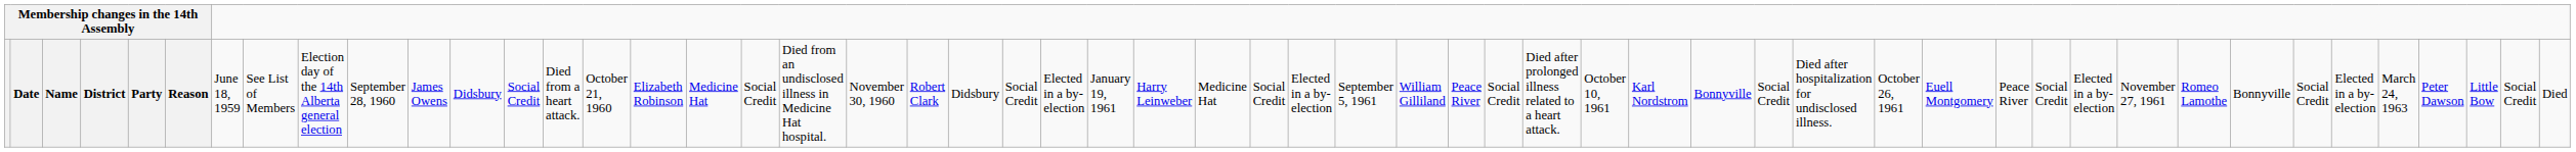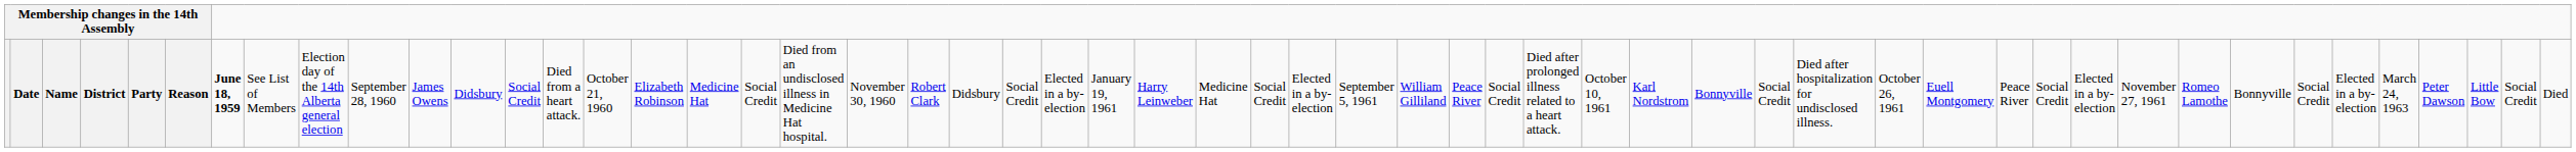Date | column 7: normal -> bold
